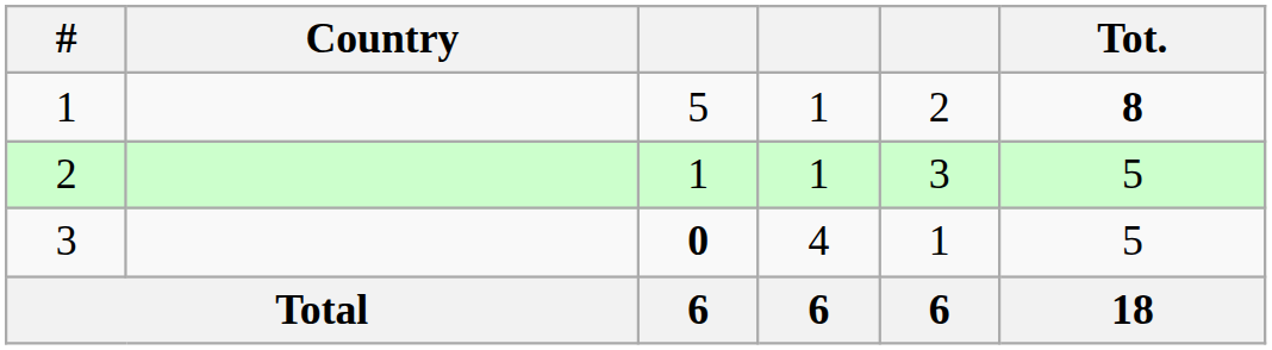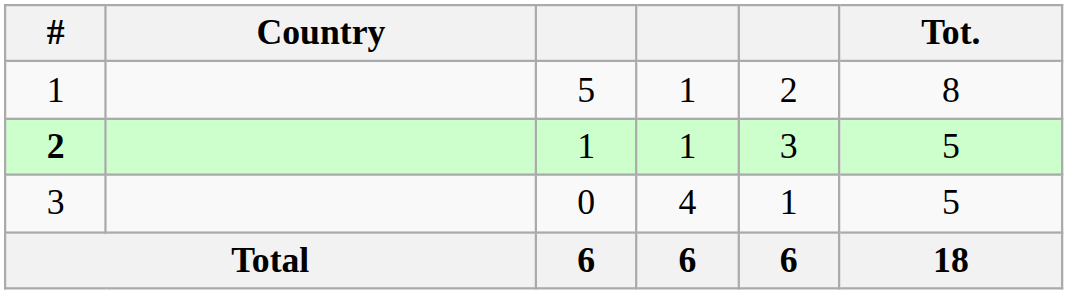row 2 | Tot.: bold -> normal
row 3 | #: normal -> bold
row 4 | column 3: bold -> normal
